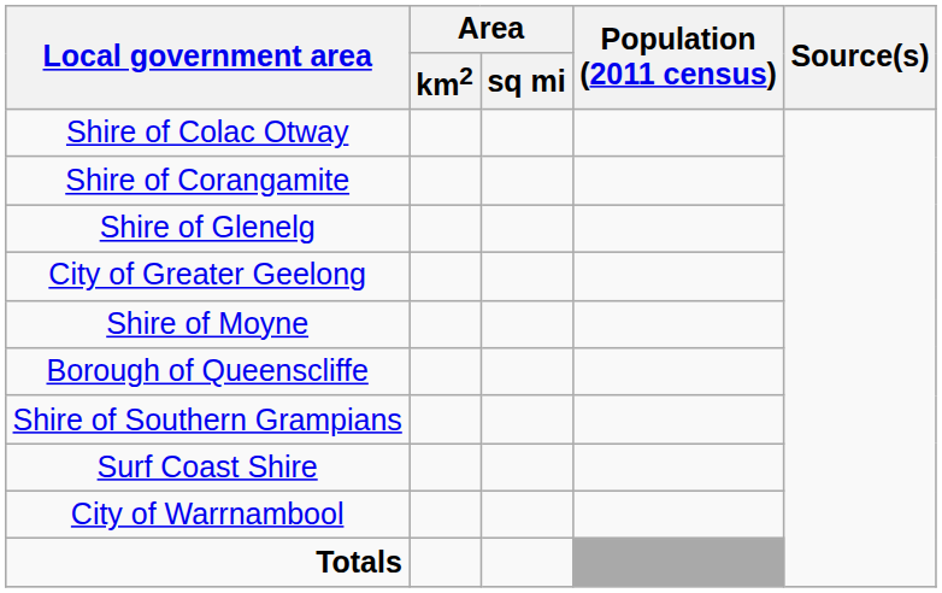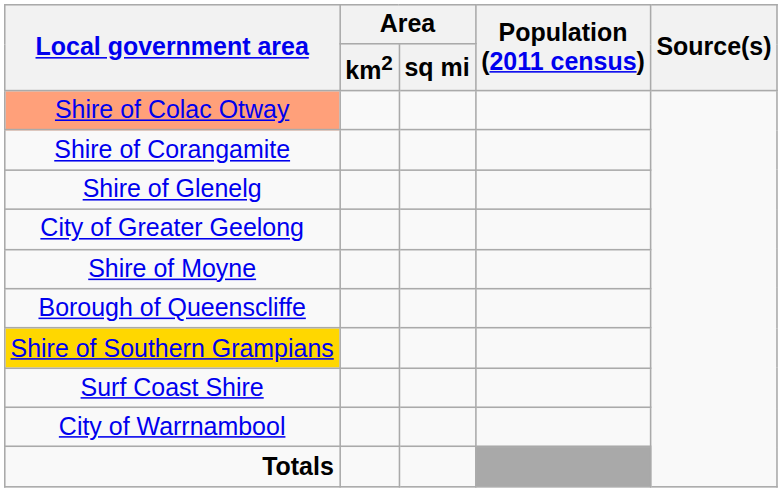Shire of Colac Otway | Local government area: no background -> lightsalmon background
Shire of Southern Grampians | Local government area: no background -> gold background
